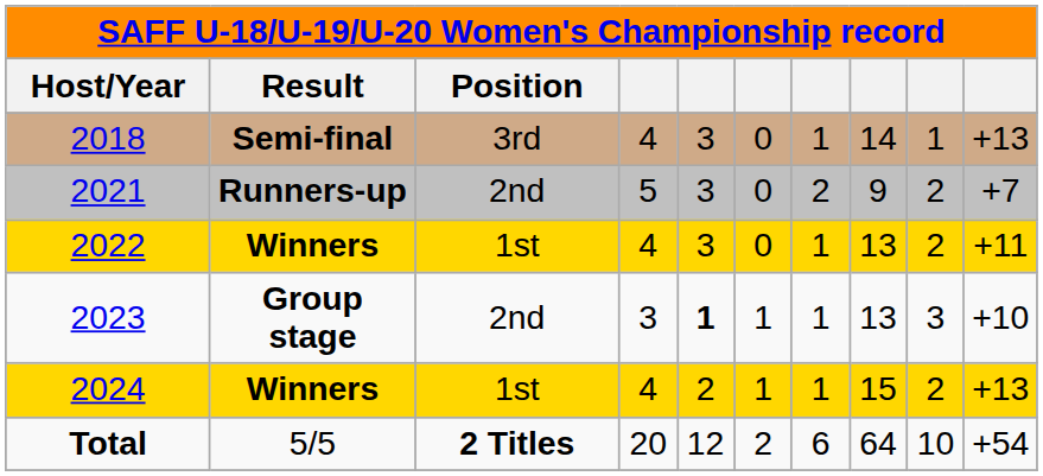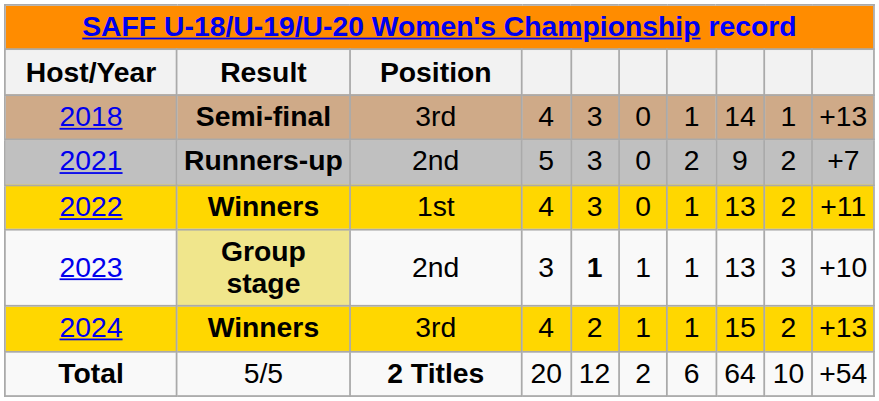2023 | Result: no background -> khaki background
2024 | Position: 1st -> 3rd
